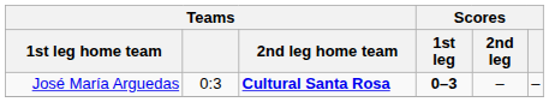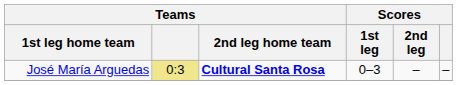José María Arguedas | Teams: no background -> khaki background
José María Arguedas | Scores / 1st leg: bold -> normal
